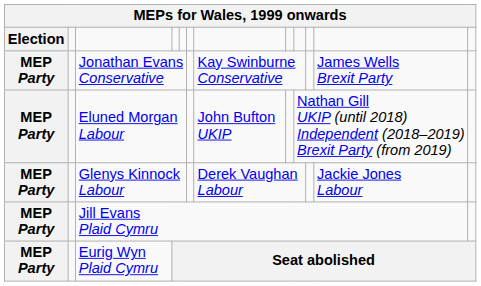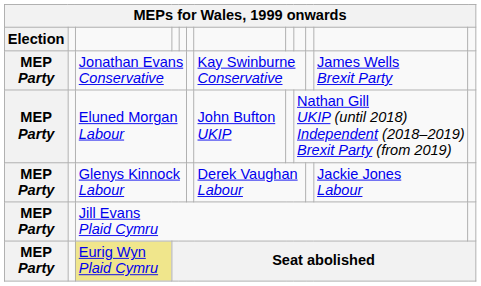Eurig Wyn Plaid Cymru | column 3: no background -> khaki background
